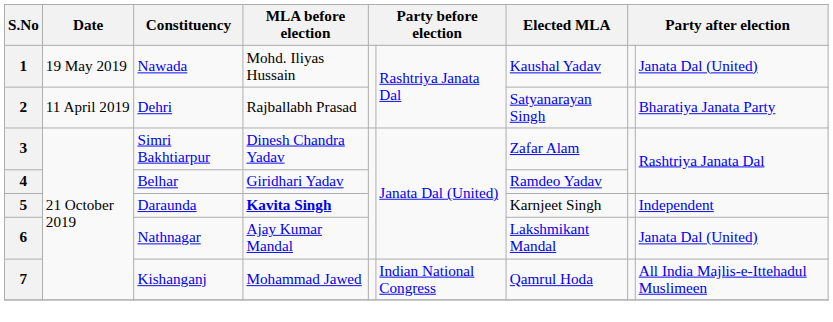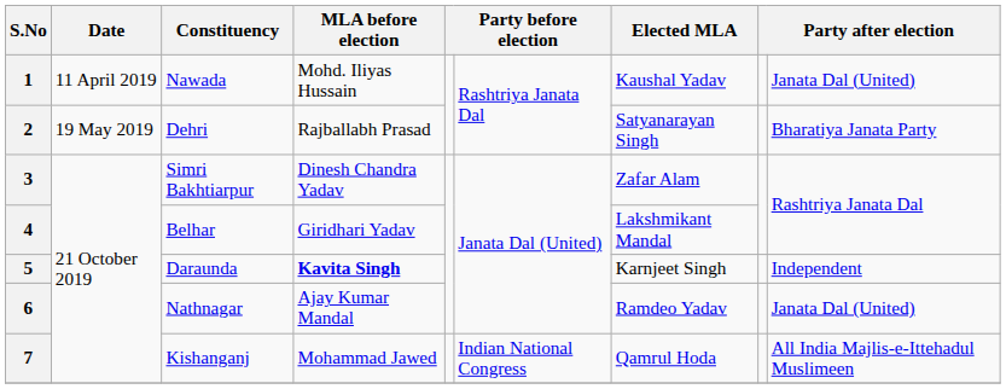1 | Date: 19 May 2019 -> 11 April 2019
2 | Date: 11 April 2019 -> 19 May 2019
4 | Elected MLA: Ramdeo Yadav -> Lakshmikant Mandal
6 | Elected MLA: Lakshmikant Mandal -> Ramdeo Yadav
